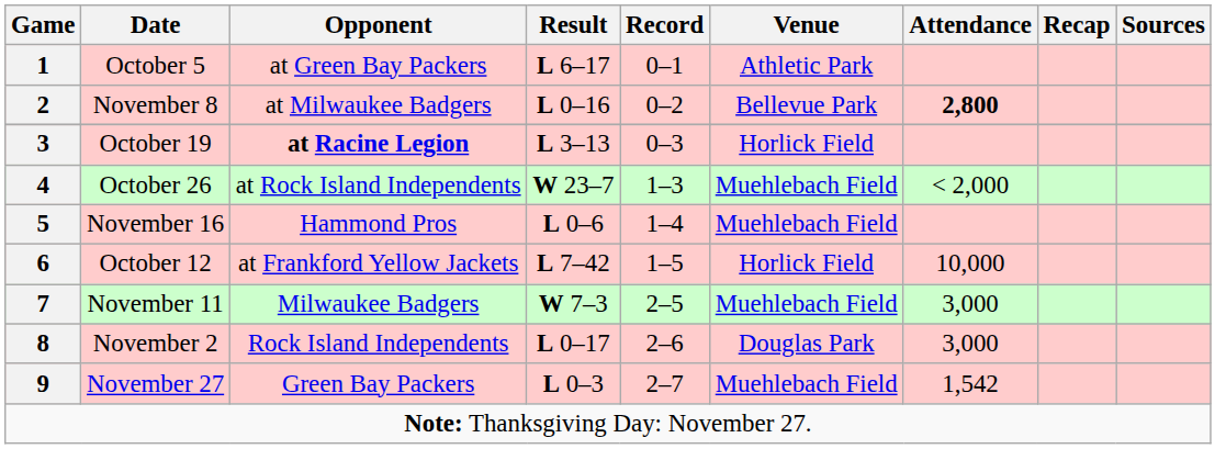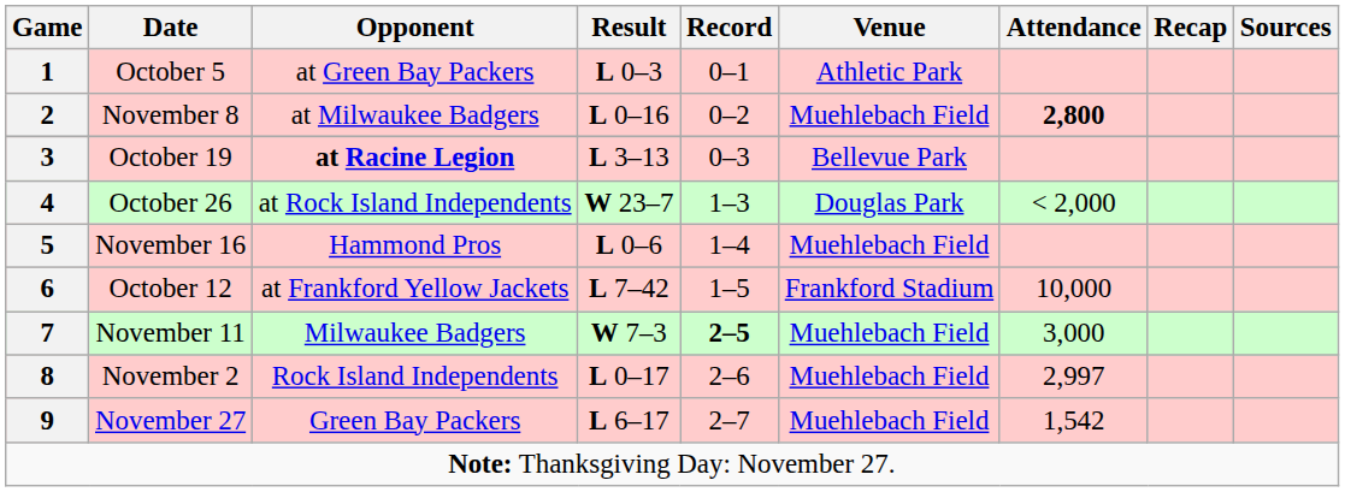1 | Result: L 6–17 -> L 0–3
2 | Venue: Bellevue Park -> Muehlebach Field
3 | Venue: Horlick Field -> Bellevue Park
4 | Venue: Muehlebach Field -> Douglas Park
6 | Venue: Horlick Field -> Frankford Stadium
7 | Record: normal -> bold
8 | Venue: Douglas Park -> Muehlebach Field
8 | Attendance: 3,000 -> 2,997
9 | Result: L 0–3 -> L 6–17
